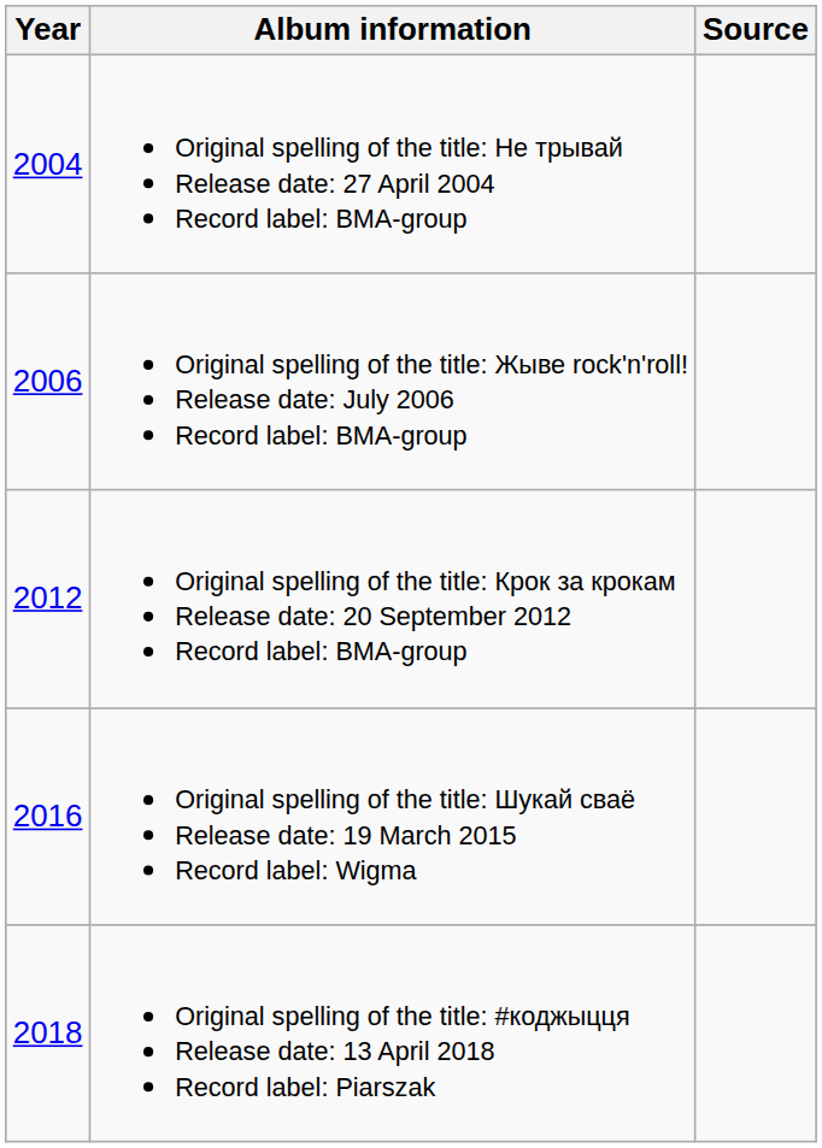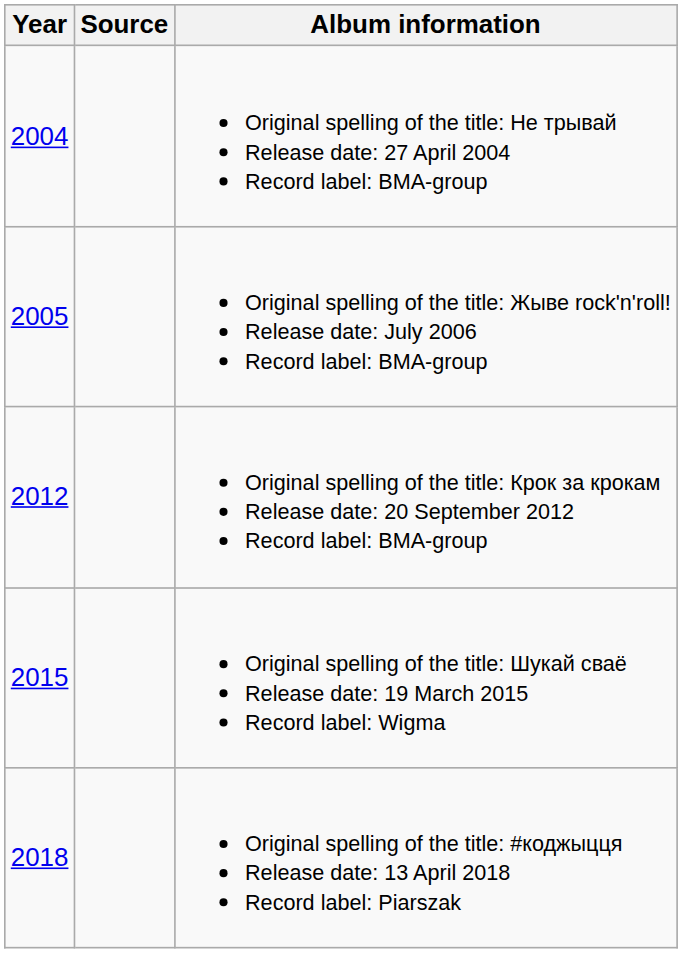columns swapped: Album information <-> Source
row 3 | Year: 2006 -> 2005
row 5 | Year: 2016 -> 2015
